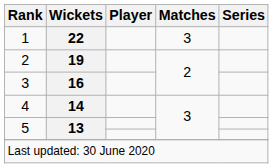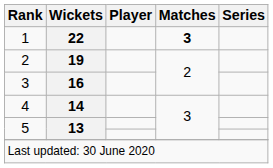1 | Matches: normal -> bold
